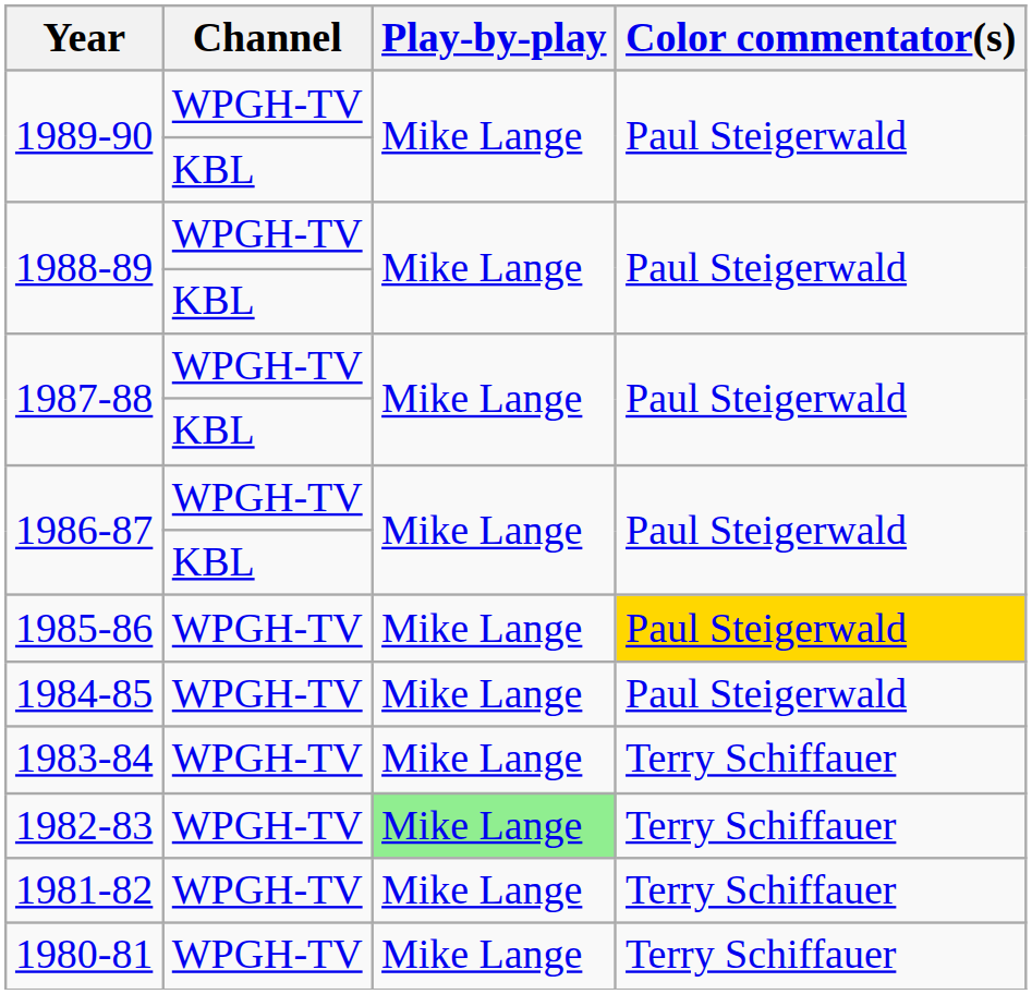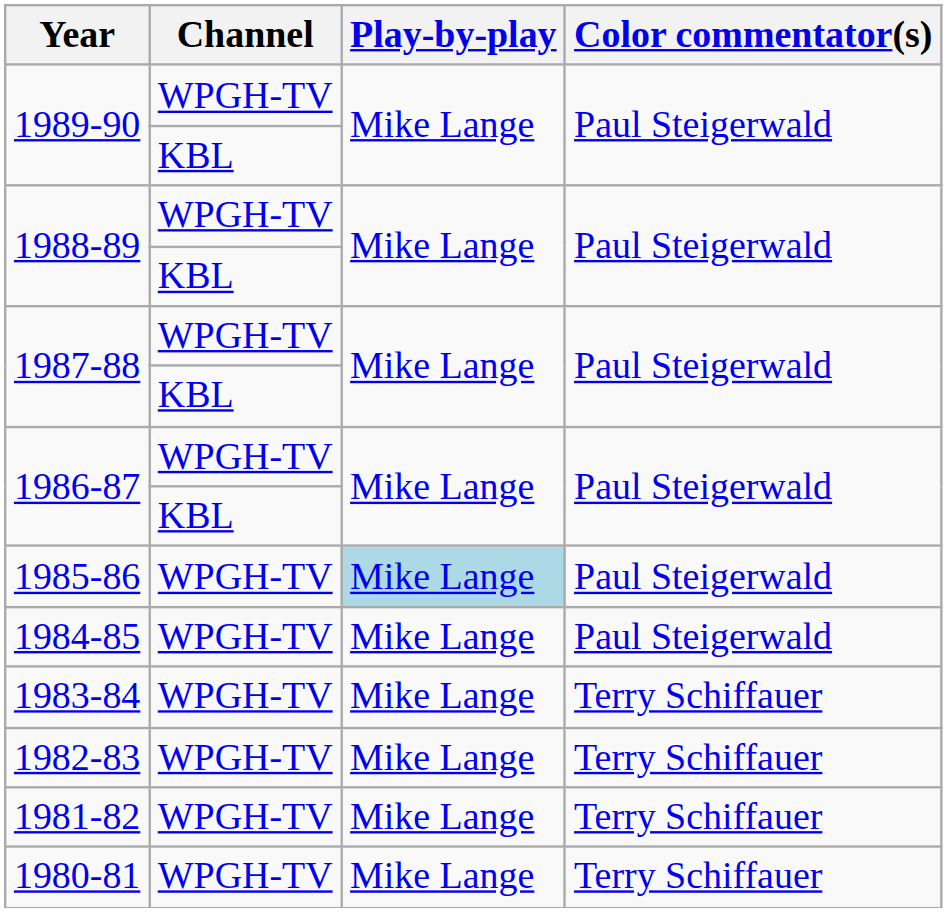1985-86 | Play-by-play: no background -> lightblue background
1985-86 | Color commentator(s): gold background -> no background
1982-83 | Play-by-play: lightgreen background -> no background
